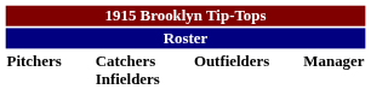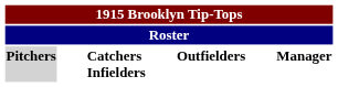Pitchers | column 1: no background -> lightgrey background
